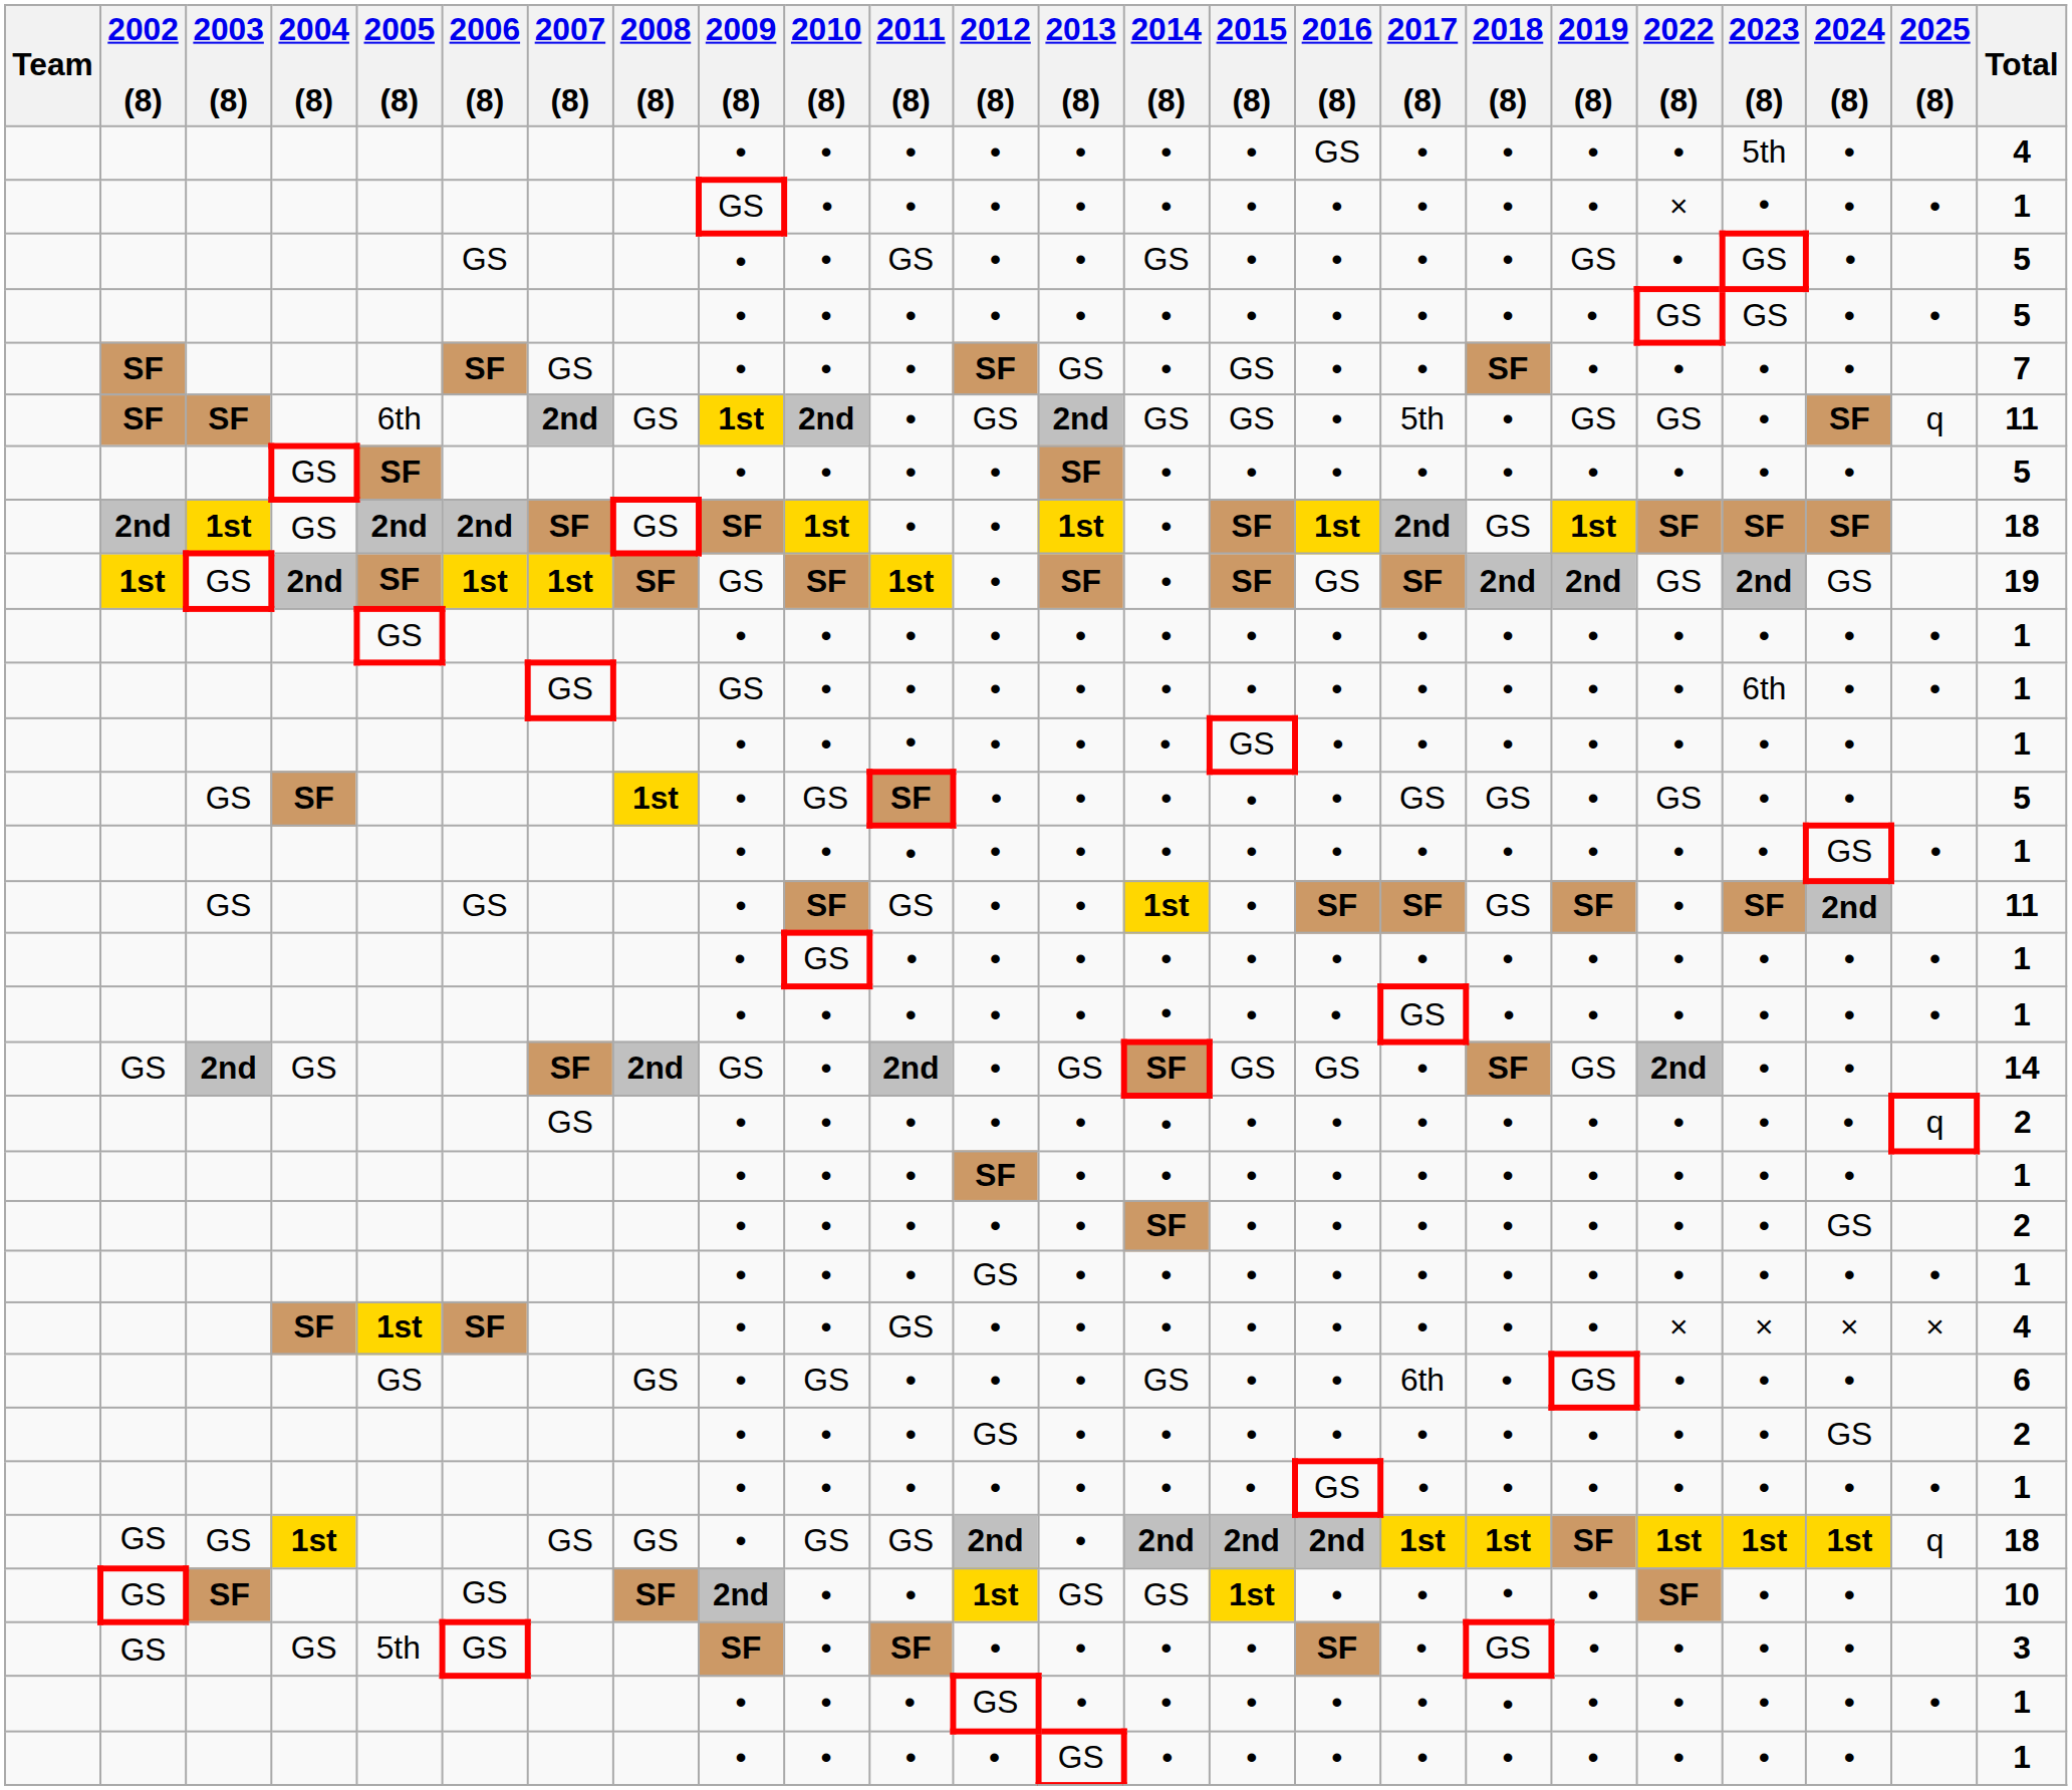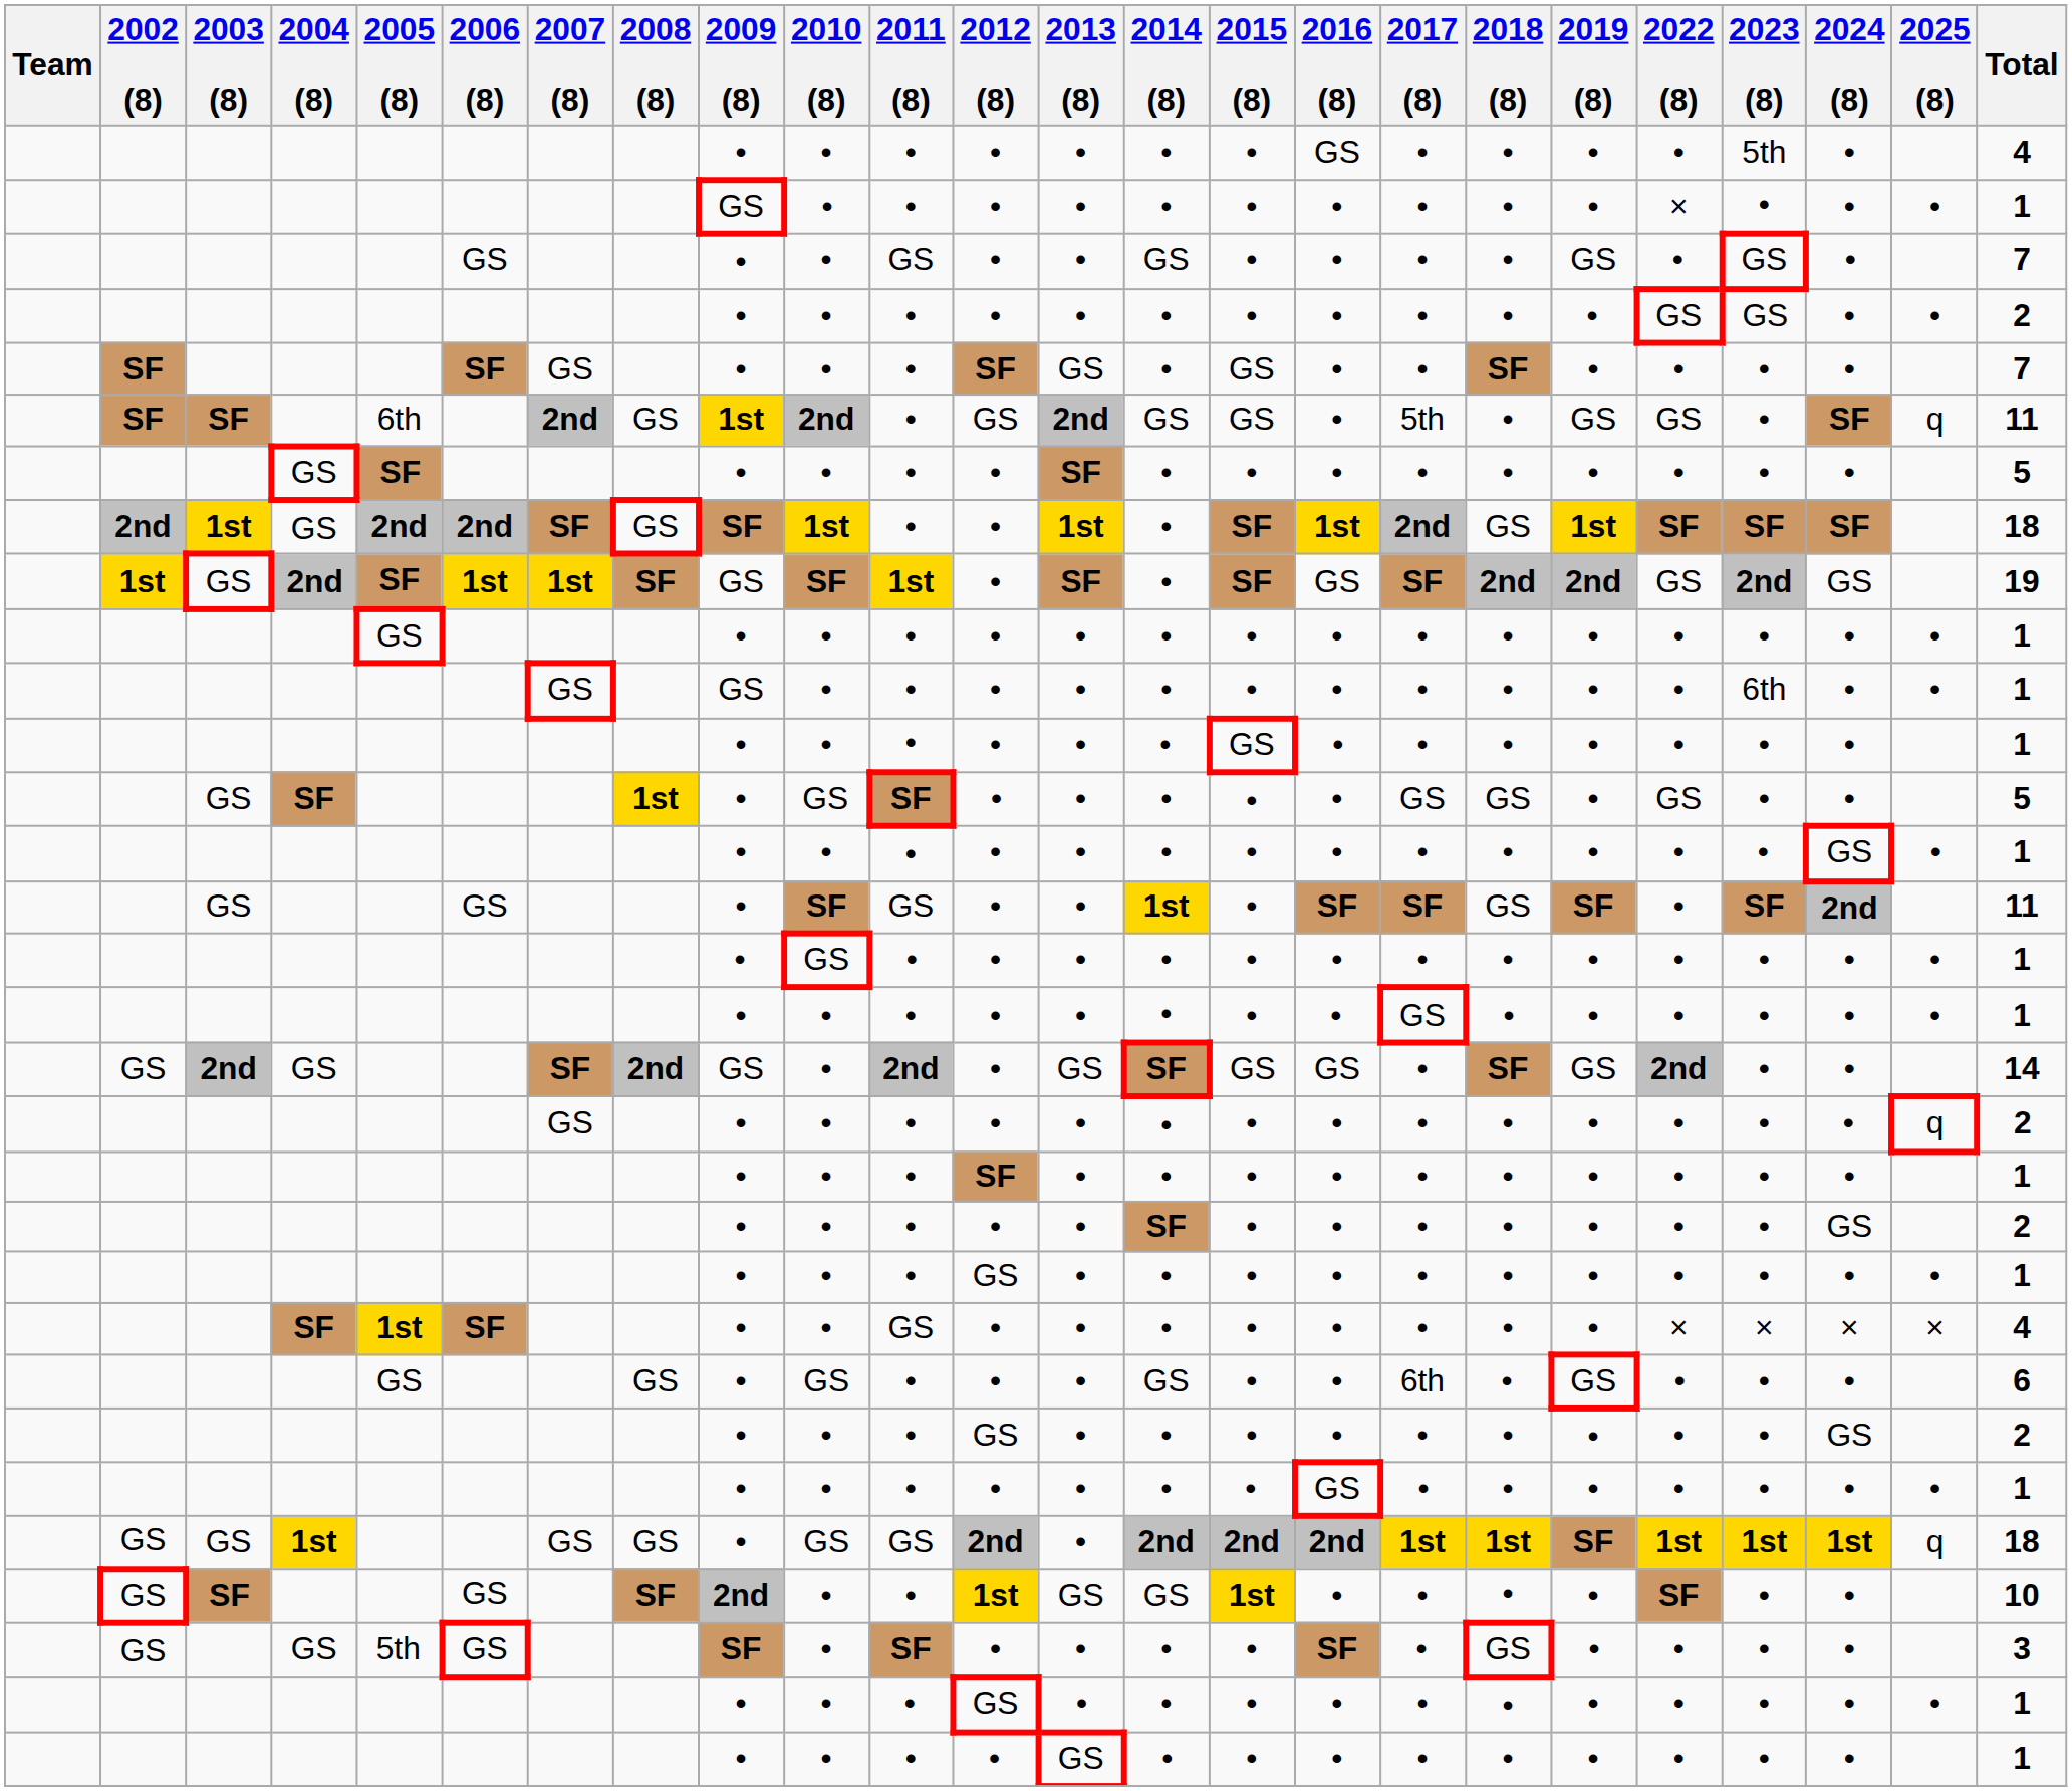row 4 | Total: 5 -> 7
row 5 | Total: 5 -> 2
